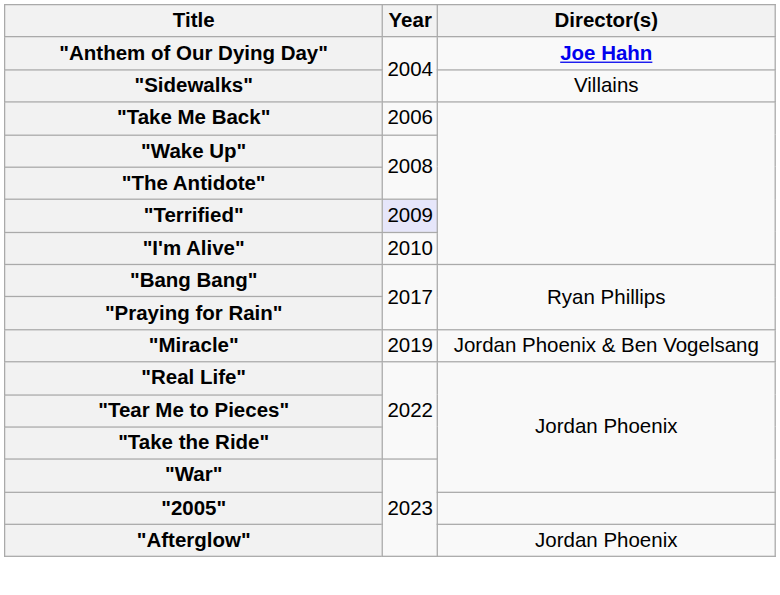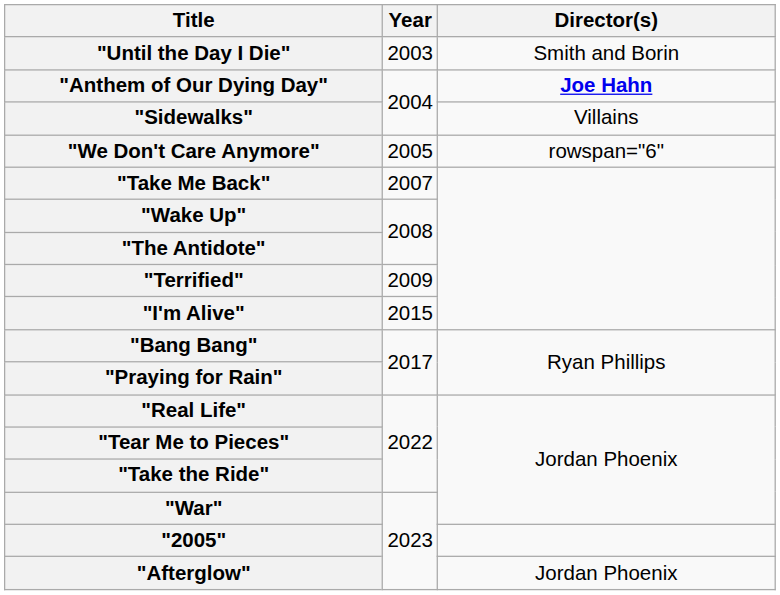+ row: "Until the Day I Die" | 2003 | Smith and Borin
+ row: "We Don't Care Anymore" | 2005 | rowspan="6"
"Take Me Back" | Year: 2006 -> 2007
"Terrified" | Year: lavender background -> no background
"I'm Alive" | Year: 2010 -> 2015
- row: "Miracle" | 2019 | Jordan Phoenix & Ben Vogelsang
